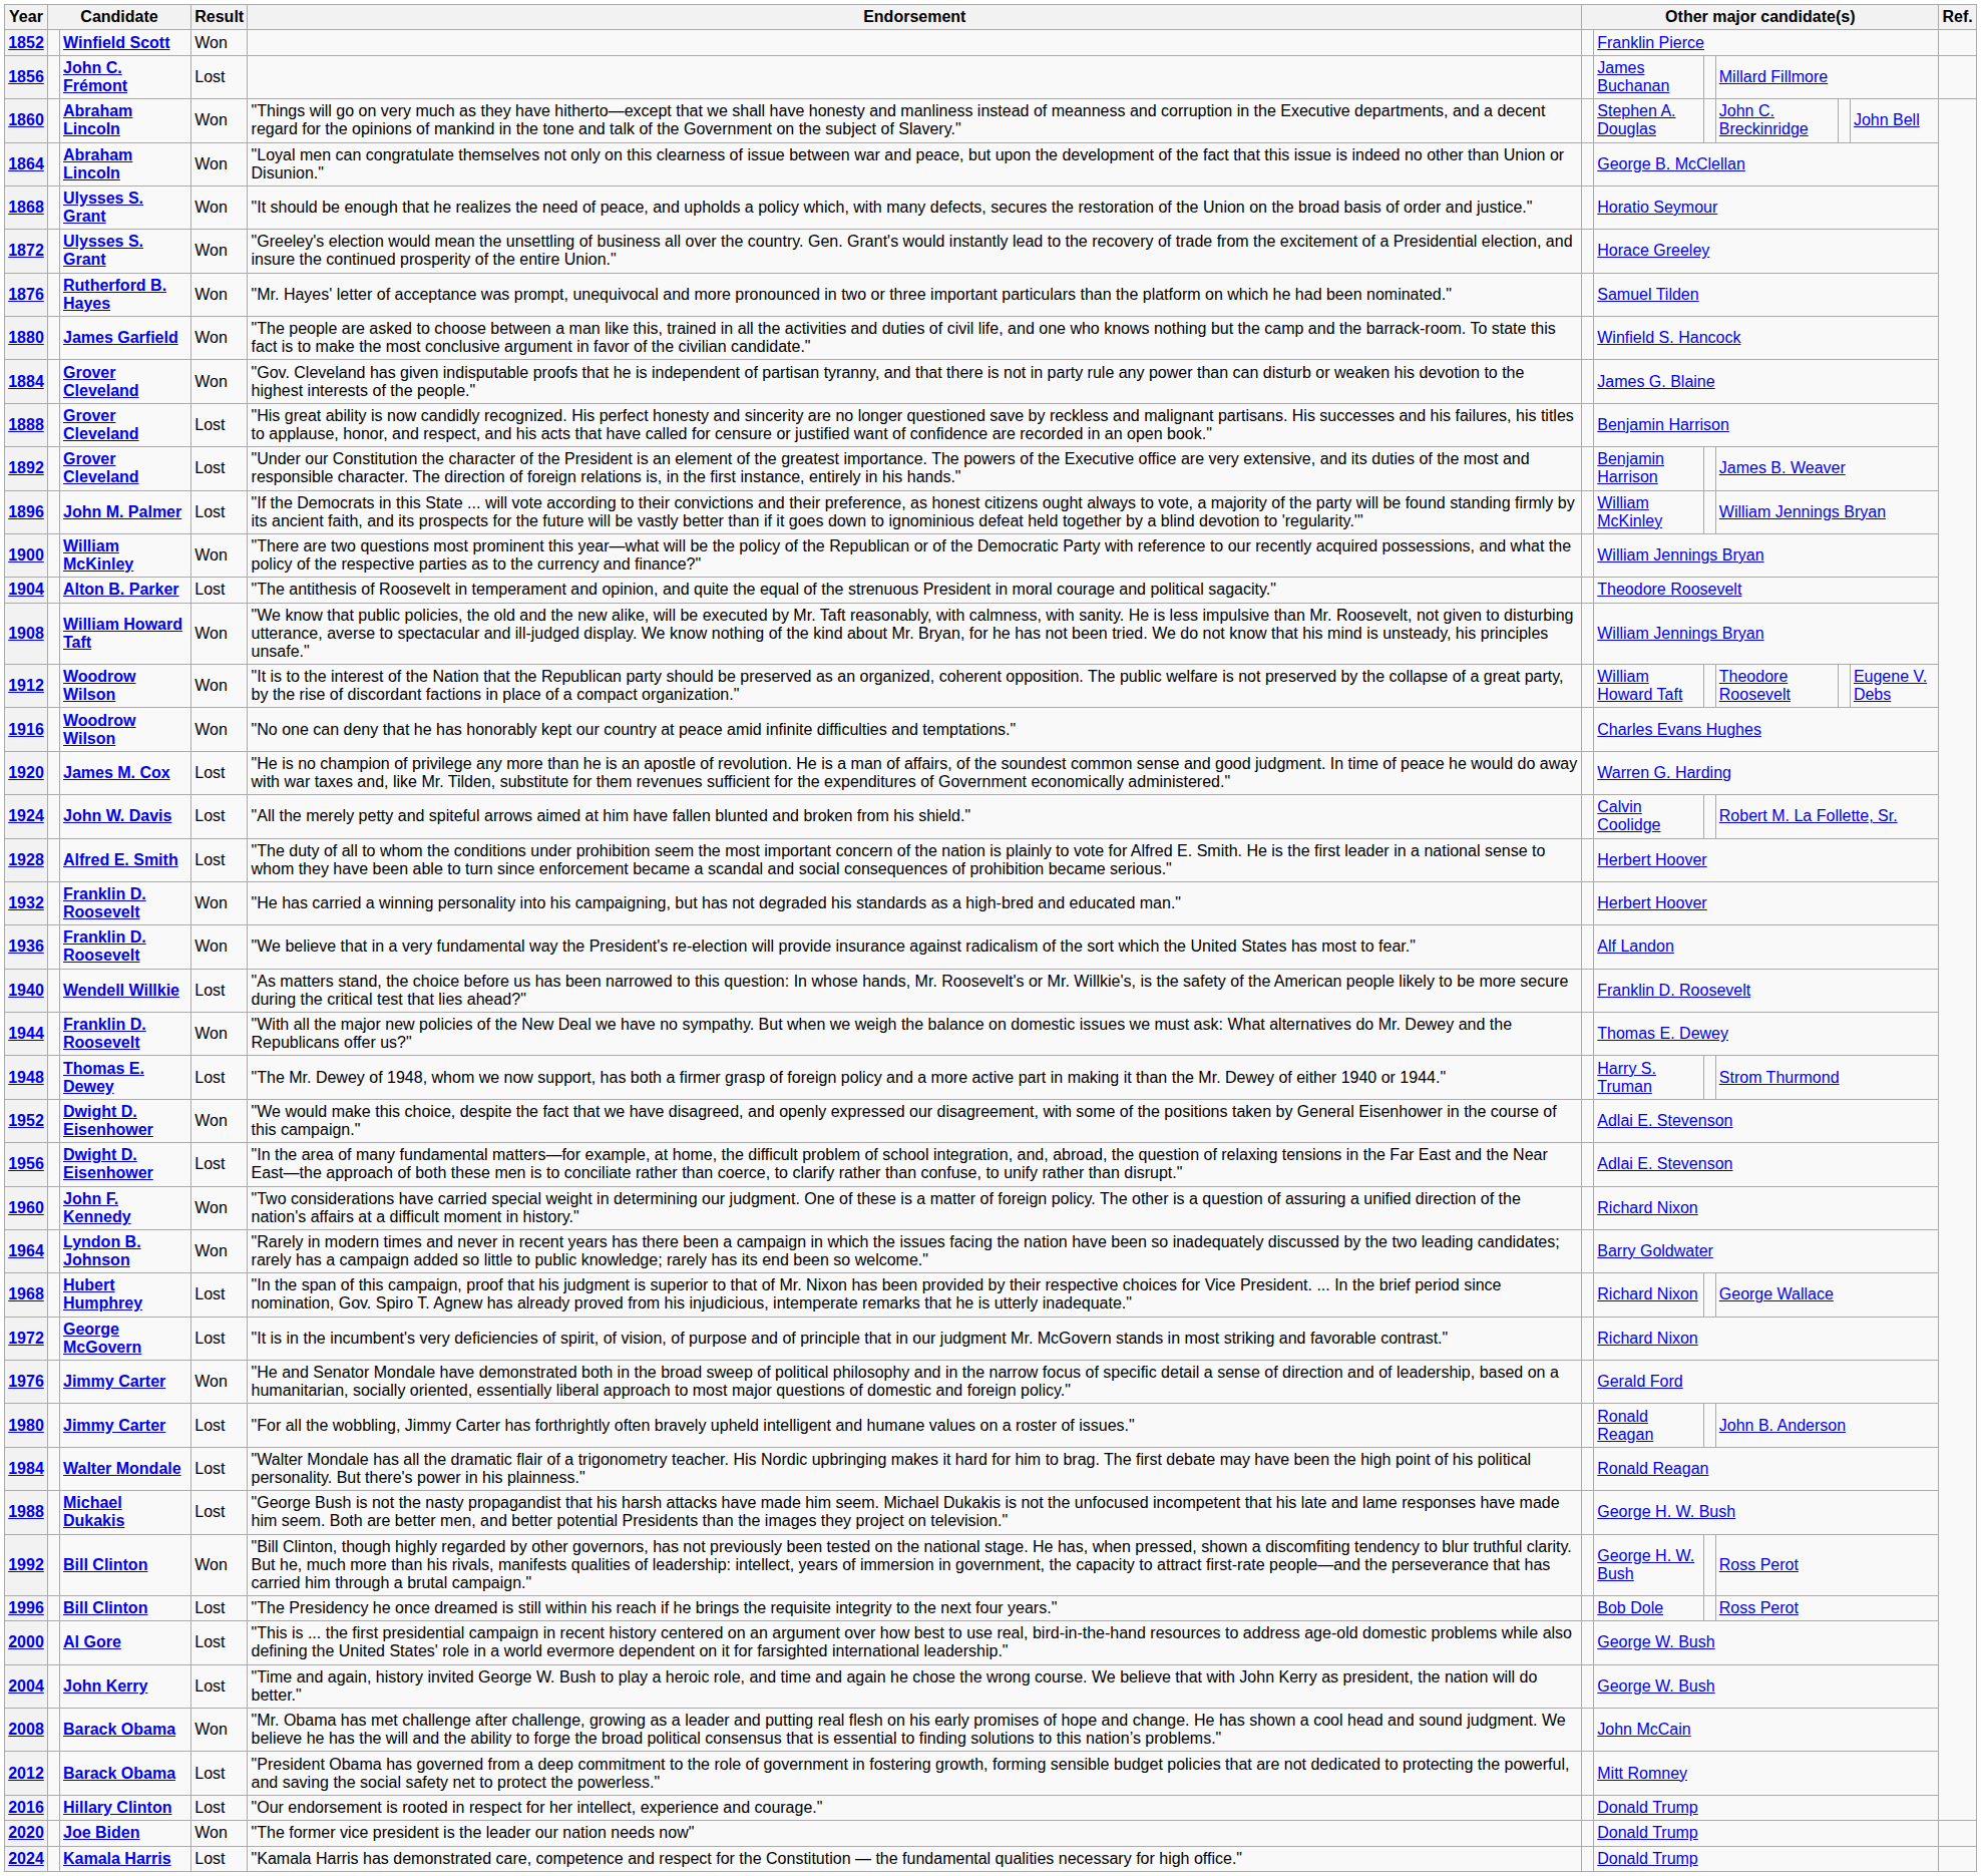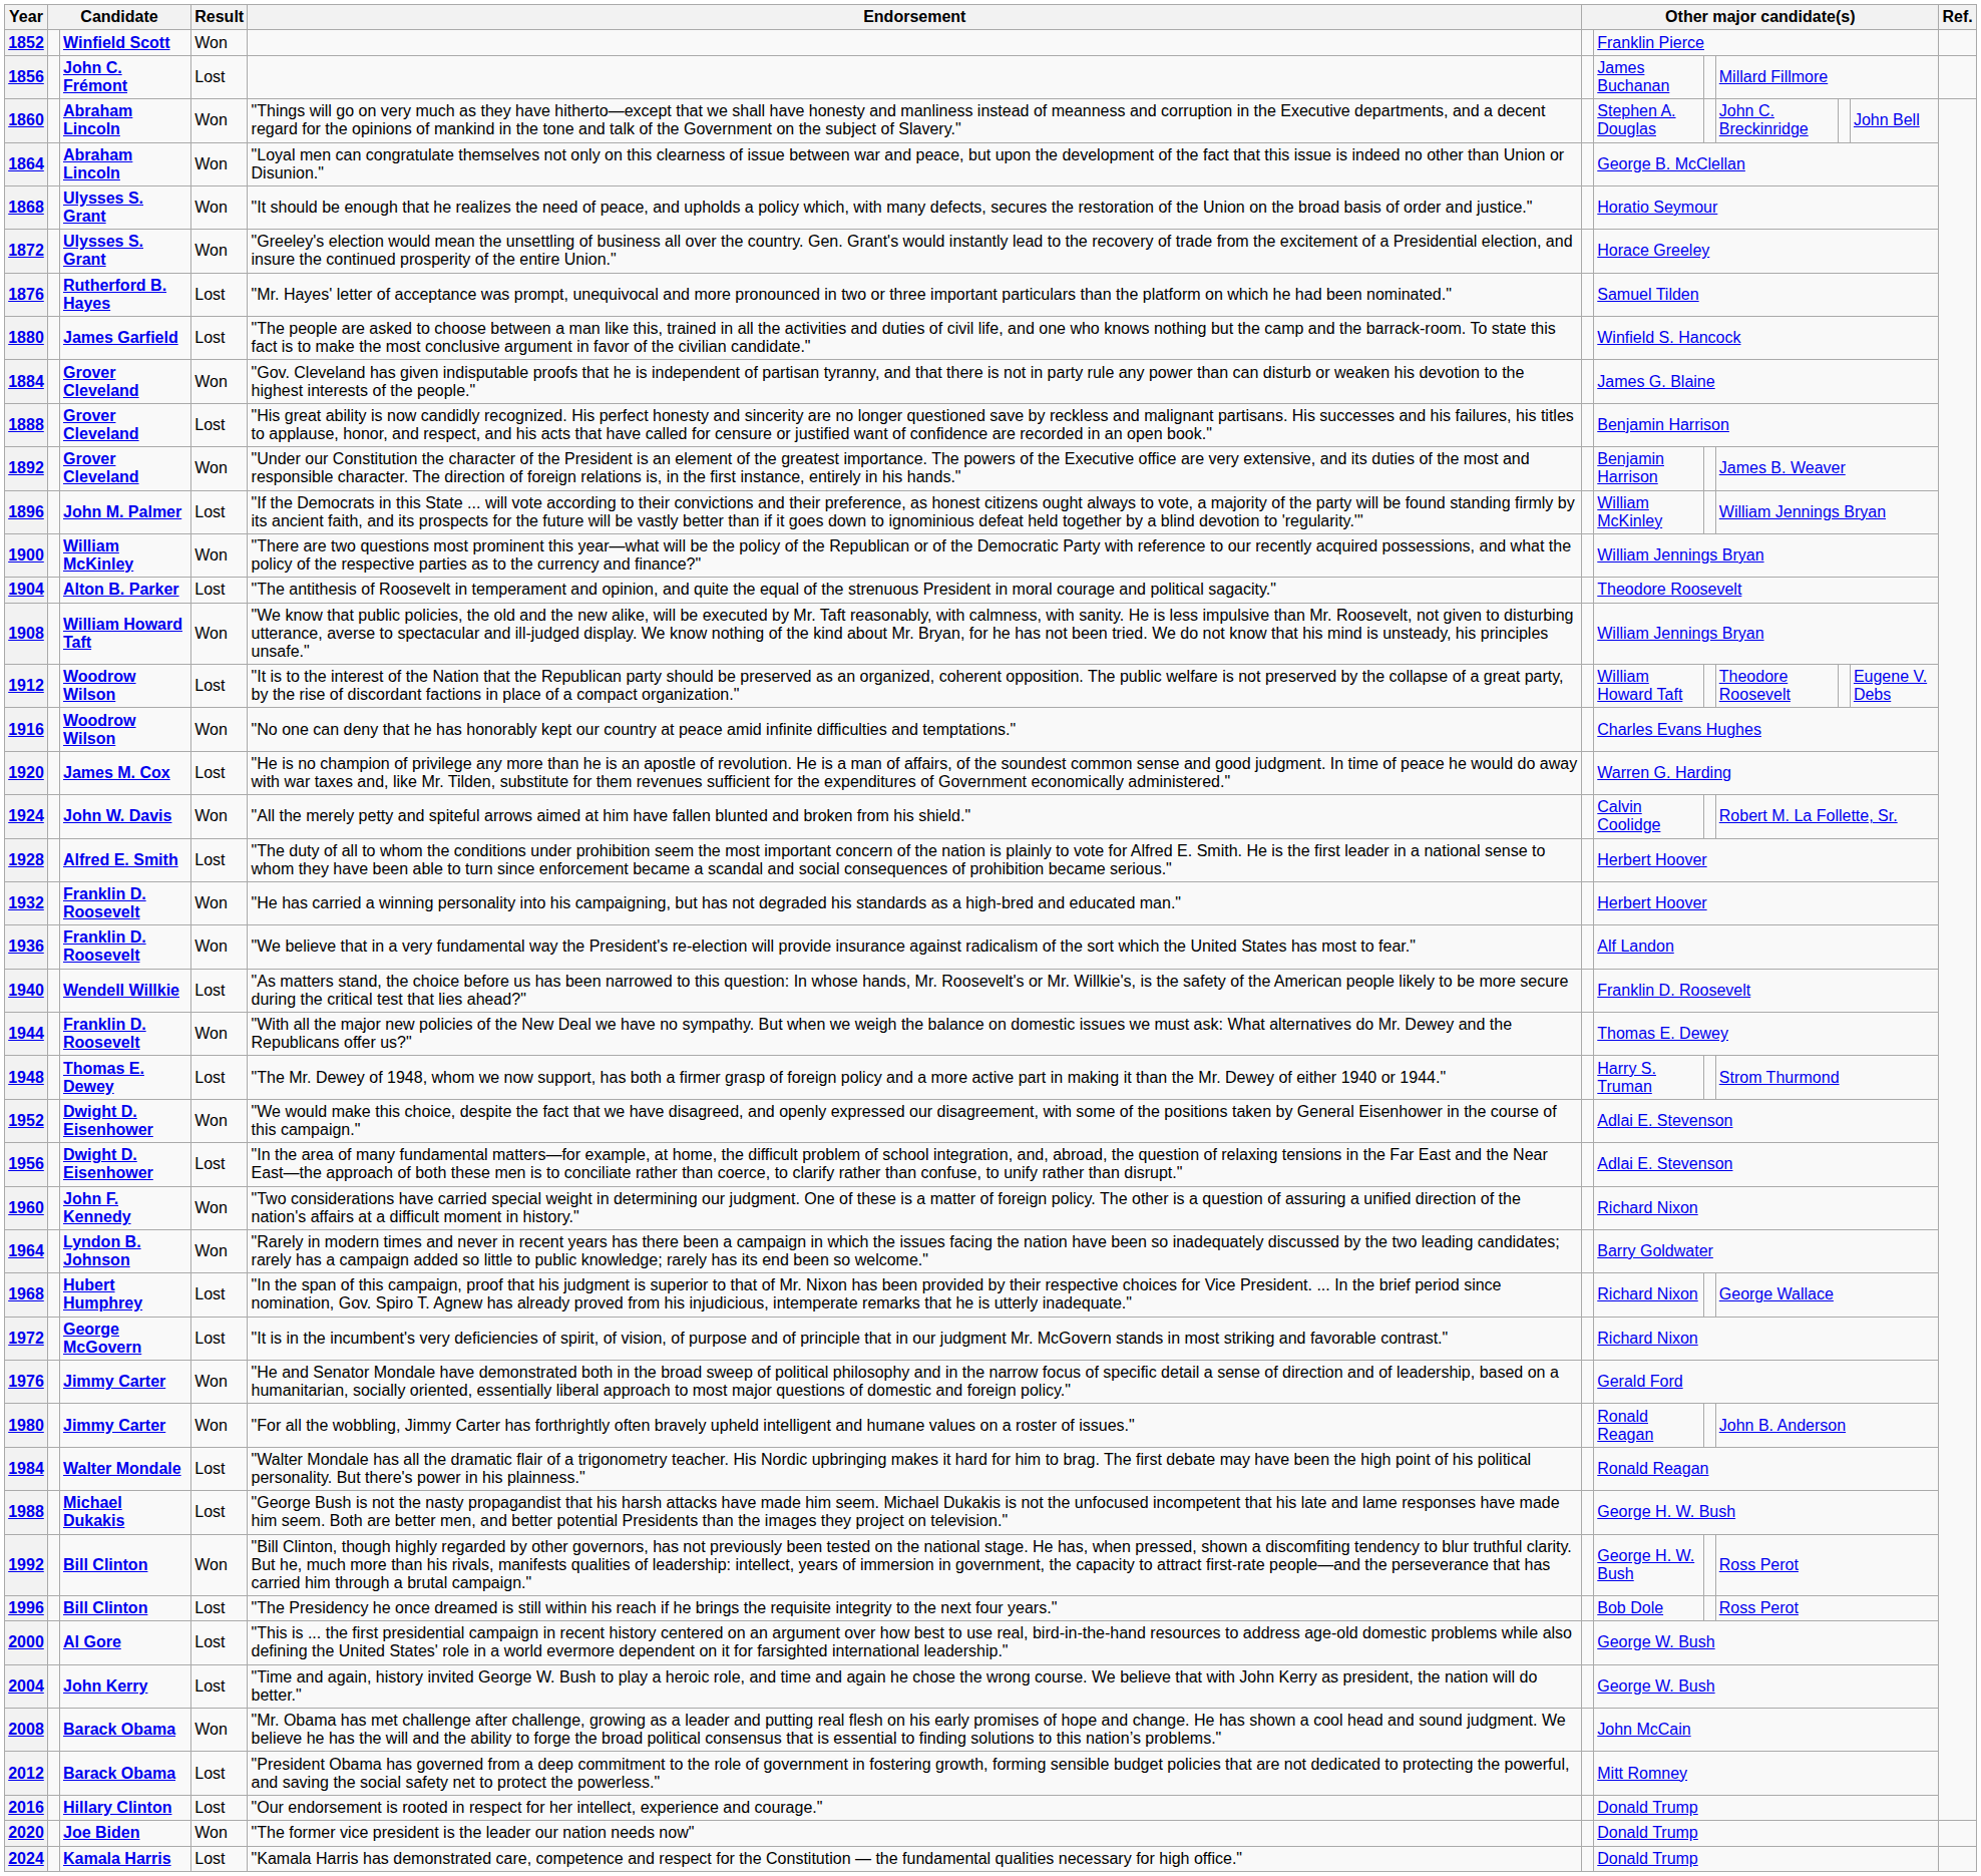1876 | Result: Won -> Lost
1880 | Result: Won -> Lost
1892 | Result: Lost -> Won
1912 | Result: Won -> Lost
1924 | Result: Lost -> Won
1980 | Result: Lost -> Won
